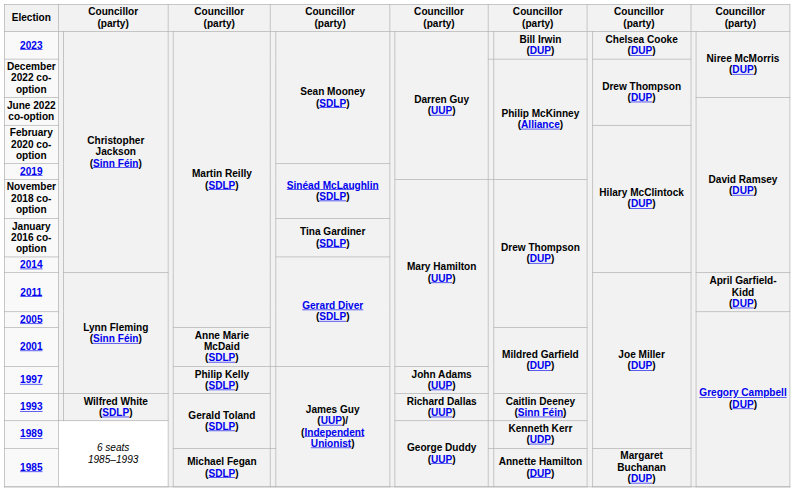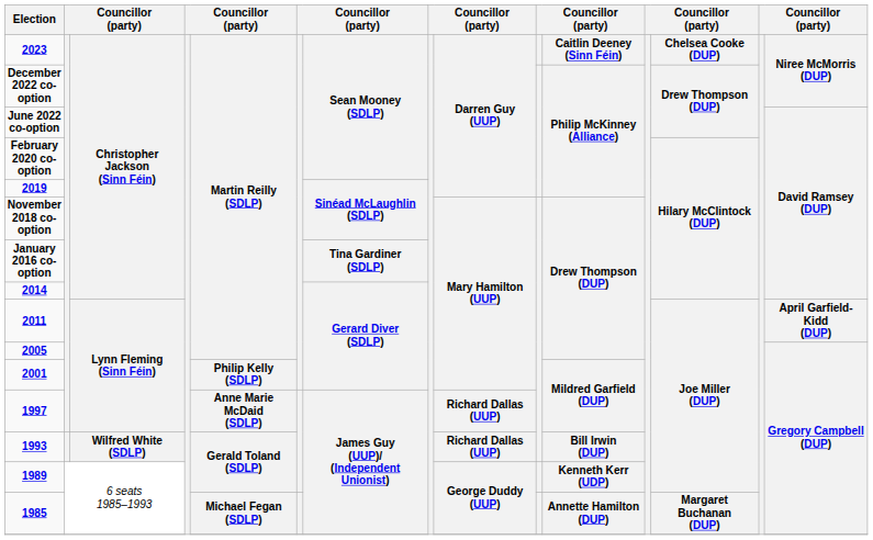2023 | column 11: Bill Irwin (DUP) -> Caitlin Deeney (Sinn Féin)
2001 | column 5: Anne Marie McDaid (SDLP) -> Philip Kelly (SDLP)
1997 | column 5: Philip Kelly (SDLP) -> Anne Marie McDaid (SDLP)
1997 | column 9: John Adams (UUP) -> Richard Dallas (UUP)
1993 | column 11: Caitlin Deeney (Sinn Féin) -> Bill Irwin (DUP)
